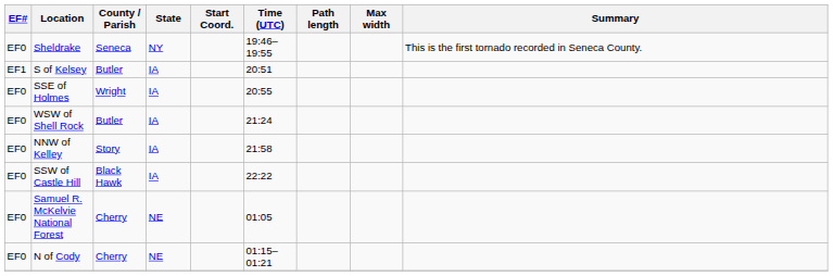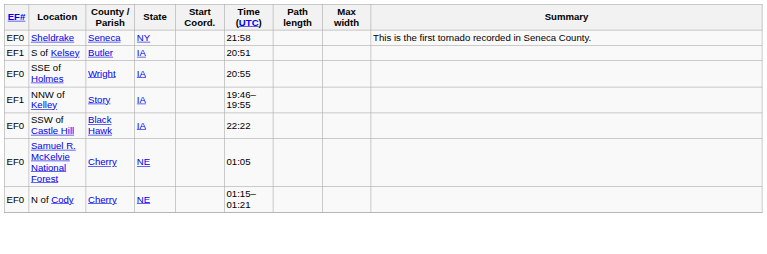Sheldrake | Time (UTC): 19:46–19:55 -> 21:58
- row: EF0 | WSW of Shell Rock | Butler | IA | 21:24
NNW of Kelley | EF#: EF0 -> EF1
NNW of Kelley | Time (UTC): 21:58 -> 19:46–19:55
